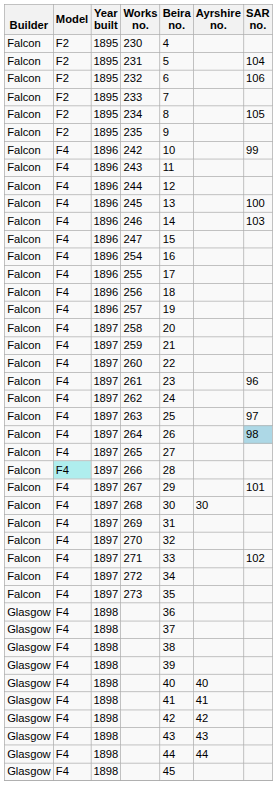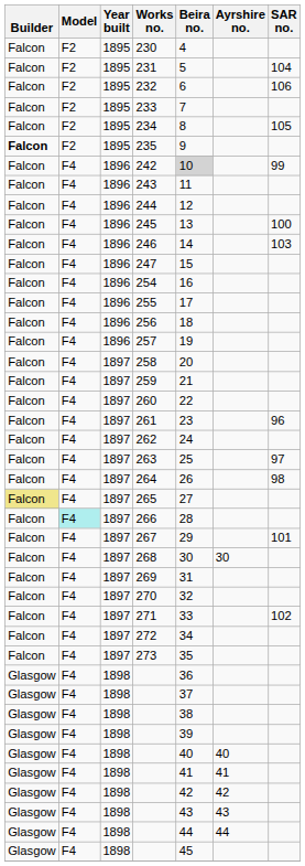235 | Builder: normal -> bold
242 | Beira no.: no background -> lightgrey background
264 | SAR no.: lightblue background -> no background
265 | Builder: no background -> khaki background
